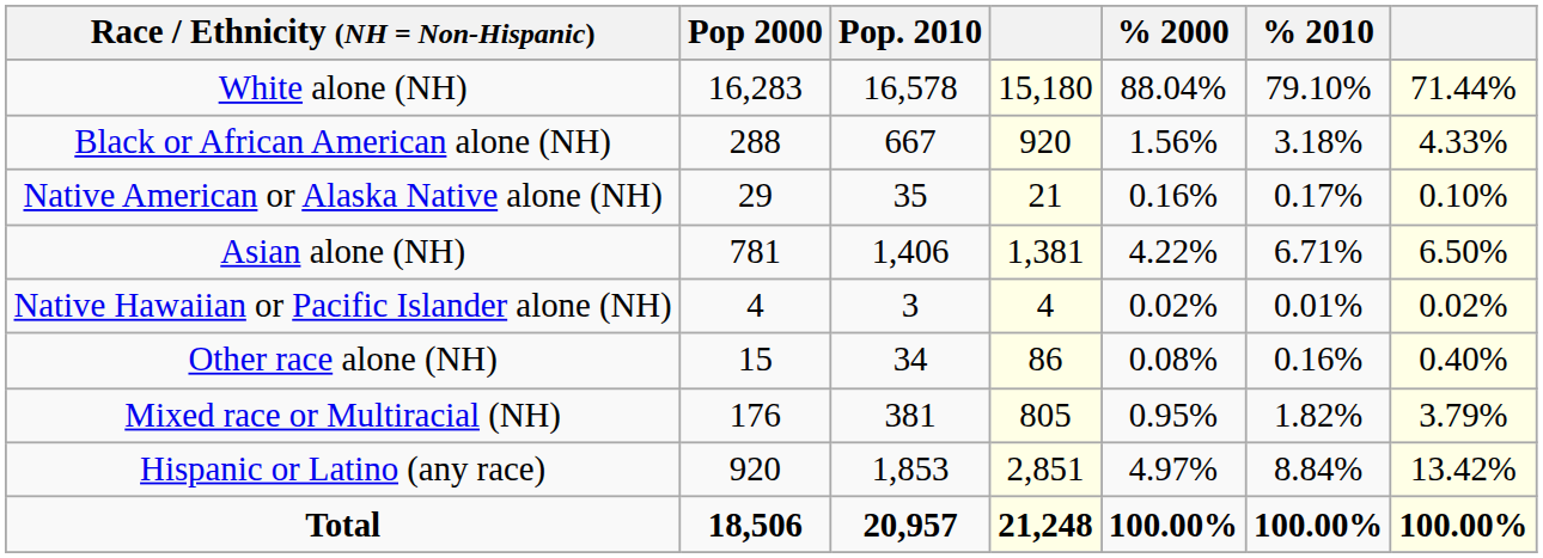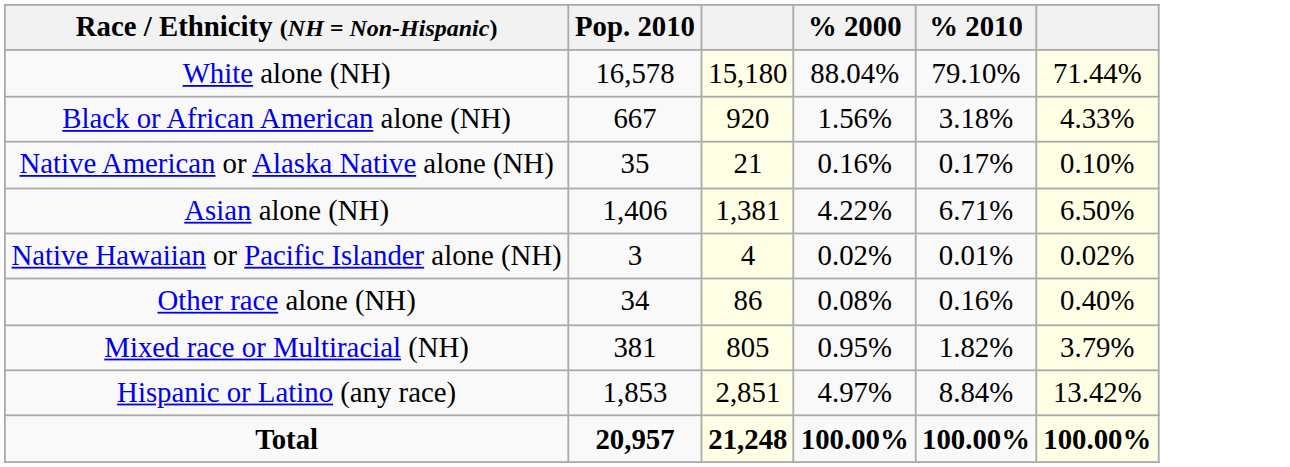- column: Pop 2000 | 16,283 | 288 | 29 | 781 | 4 | 15 | 176 | 920 | 18,506
